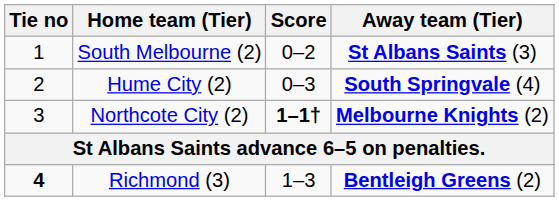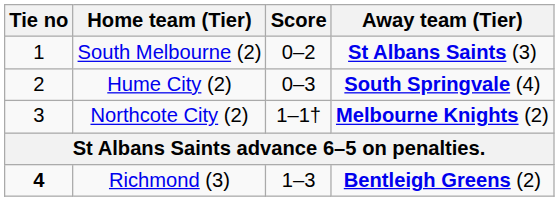Northcote City (2) | Score: bold -> normal
